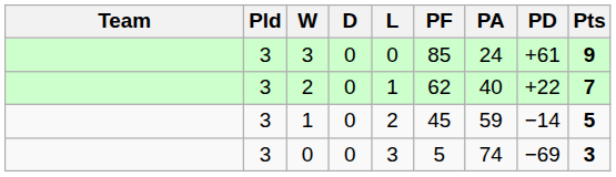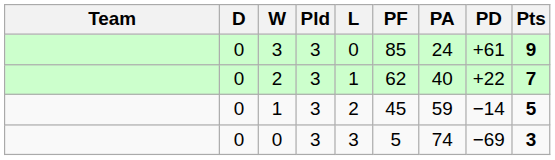columns swapped: Pld <-> D
